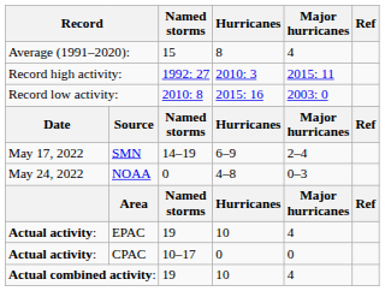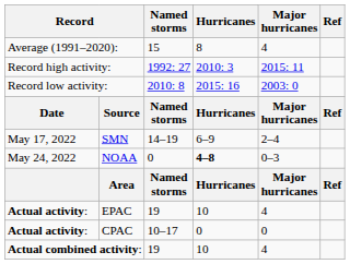NOAA | Hurricanes: normal -> bold
